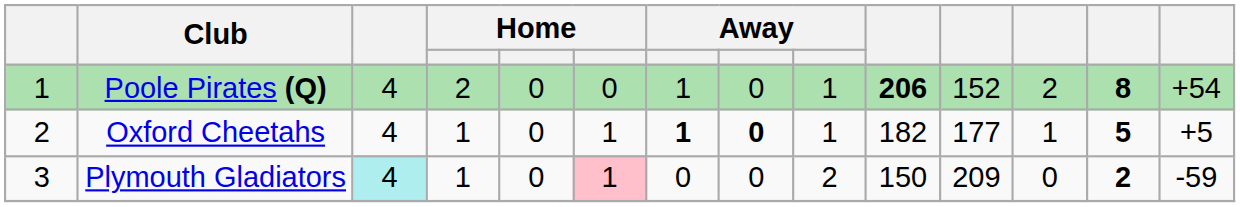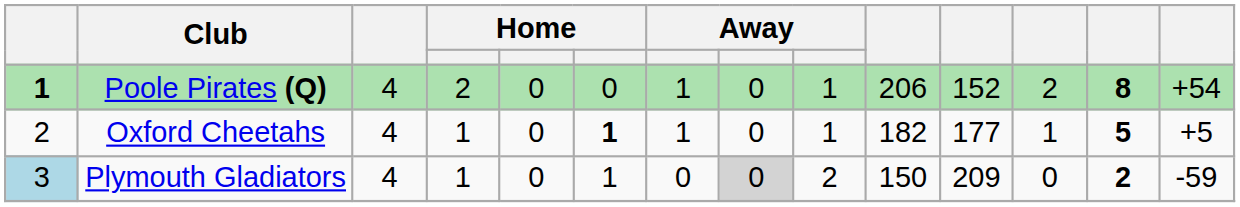Poole Pirates (Q) | column 1: normal -> bold
Poole Pirates (Q) | column 10: bold -> normal
Oxford Cheetahs | column 6: normal -> bold
Oxford Cheetahs | column 7: bold -> normal
Oxford Cheetahs | column 8: bold -> normal
Plymouth Gladiators | column 1: no background -> lightblue background
Plymouth Gladiators | column 3: paleturquoise background -> no background
Plymouth Gladiators | column 6: pink background -> no background
Plymouth Gladiators | column 8: no background -> lightgrey background
